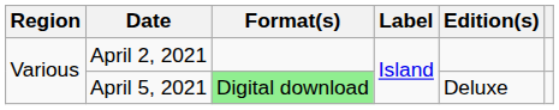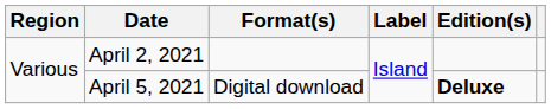April 5, 2021 | Format(s): lightgreen background -> no background
April 5, 2021 | Edition(s): normal -> bold
